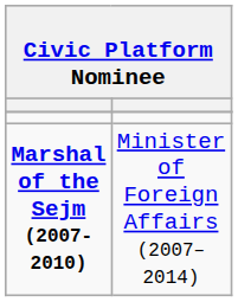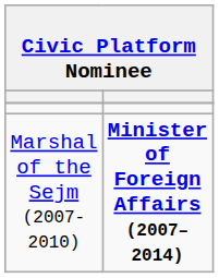Marshal of the Sejm (2007-2010) | column 1: bold -> normal
Marshal of the Sejm (2007-2010) | column 2: normal -> bold
